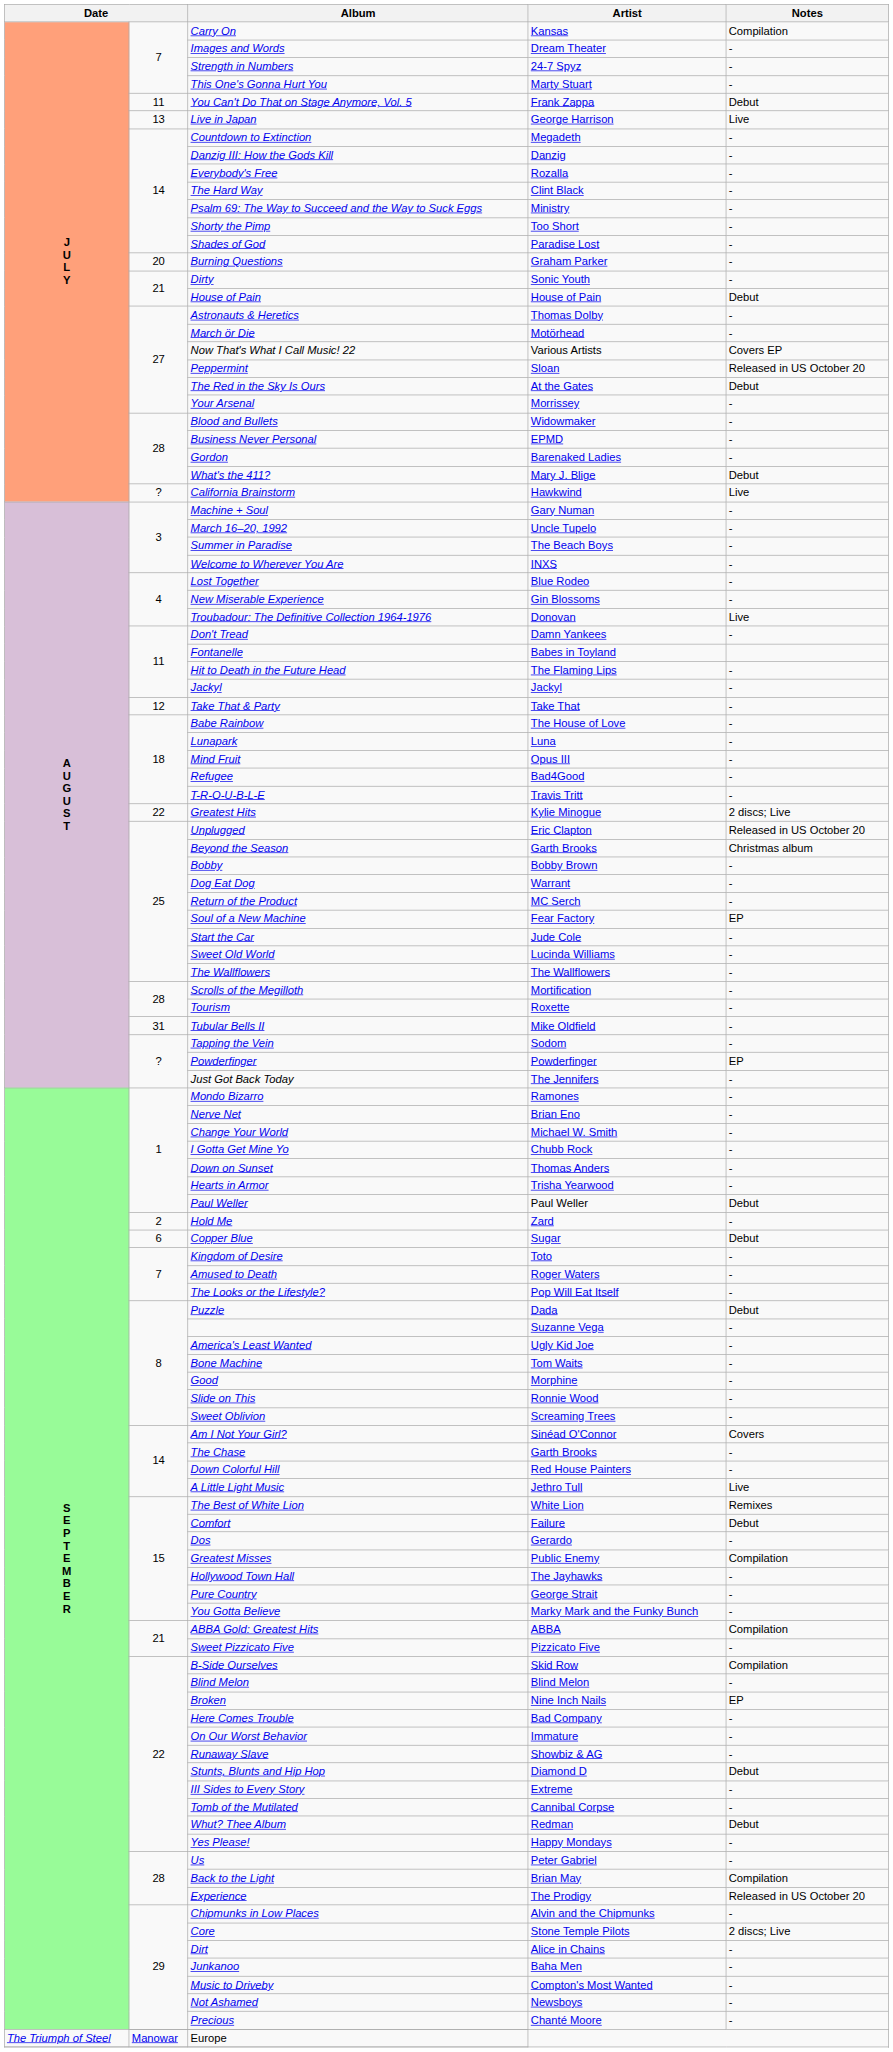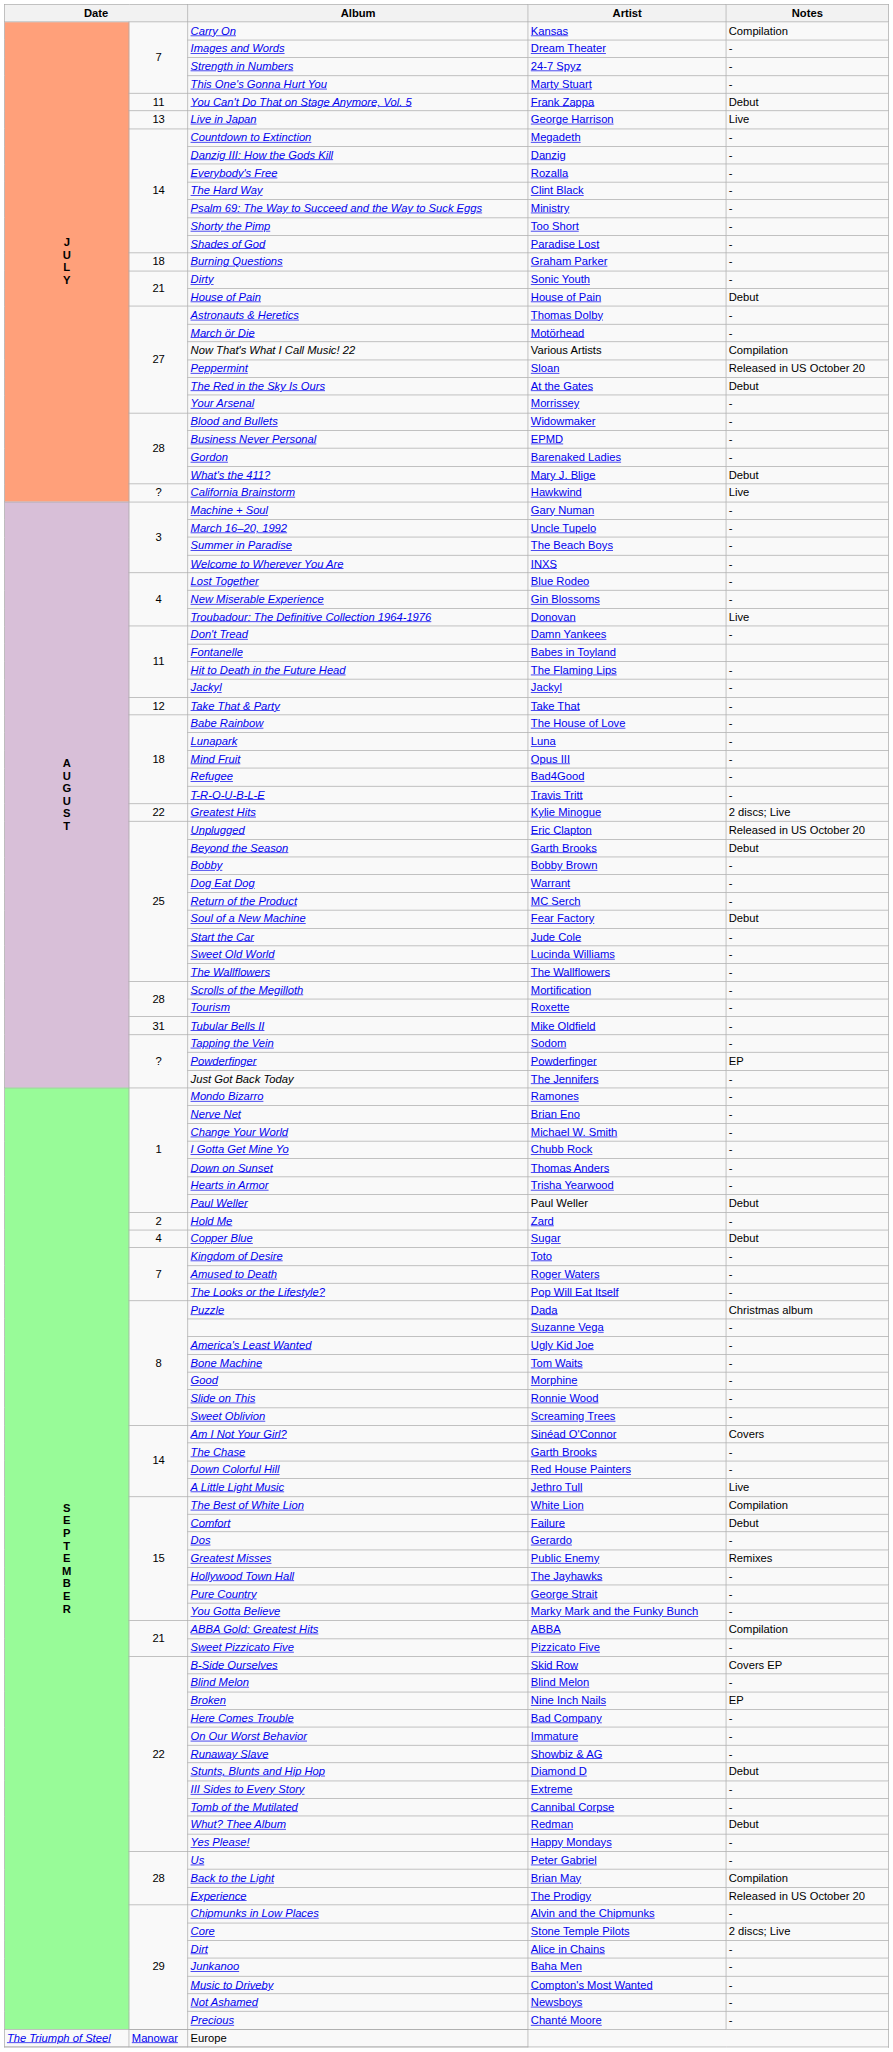Burning Questions | column 2: 20 -> 18
Now That's What I Call Music! 22 | Notes: Covers EP -> Compilation
Beyond the Season | Notes: Christmas album -> Debut
Soul of a New Machine | Notes: EP -> Debut
Copper Blue | column 2: 6 -> 4
Puzzle | Notes: Debut -> Christmas album
The Best of White Lion | Notes: Remixes -> Compilation
Greatest Misses | Notes: Compilation -> Remixes
B-Side Ourselves | Notes: Compilation -> Covers EP
